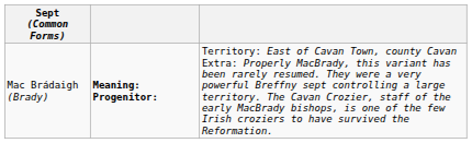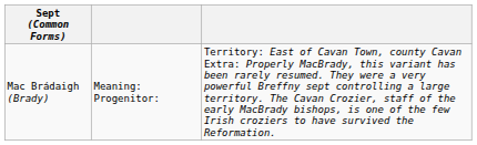Mac Brádaigh (Brady) | column 2: bold -> normal
